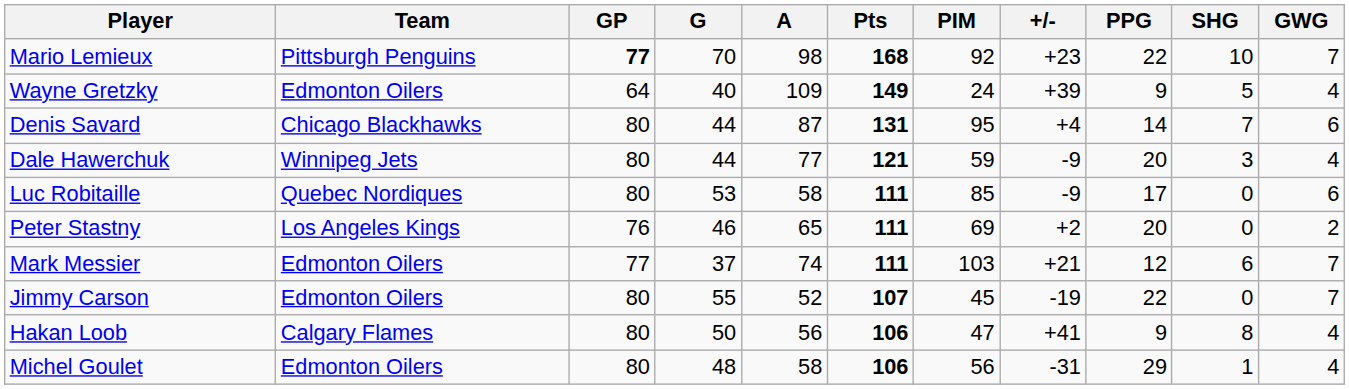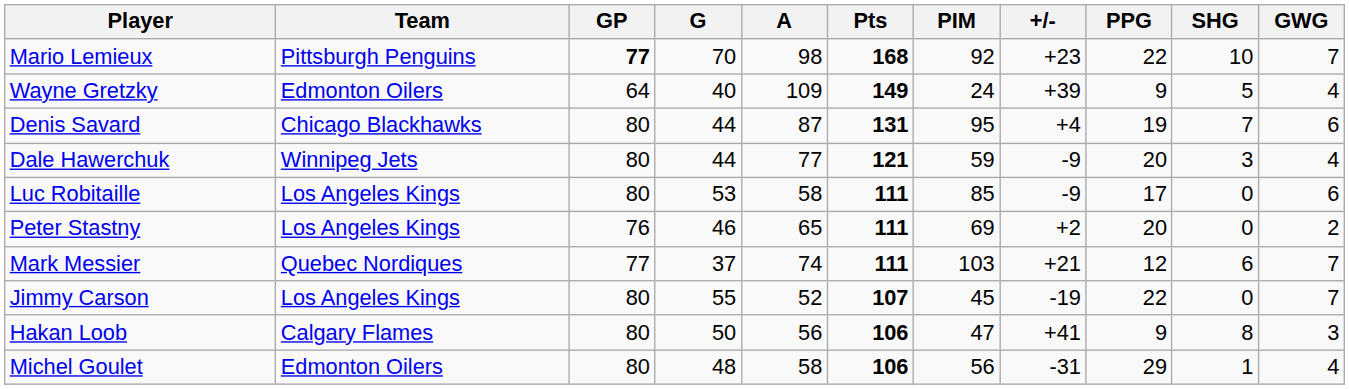Denis Savard | PPG: 14 -> 19
Luc Robitaille | Team: Quebec Nordiques -> Los Angeles Kings
Mark Messier | Team: Edmonton Oilers -> Quebec Nordiques
Jimmy Carson | Team: Edmonton Oilers -> Los Angeles Kings
Hakan Loob | GWG: 4 -> 3
